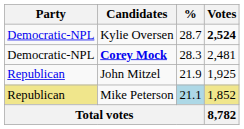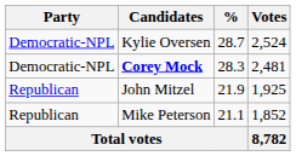Kylie Oversen | Votes: bold -> normal
Mike Peterson | Party: khaki background -> no background
Mike Peterson | %: lightblue background -> no background
Mike Peterson | Votes: khaki background -> no background
